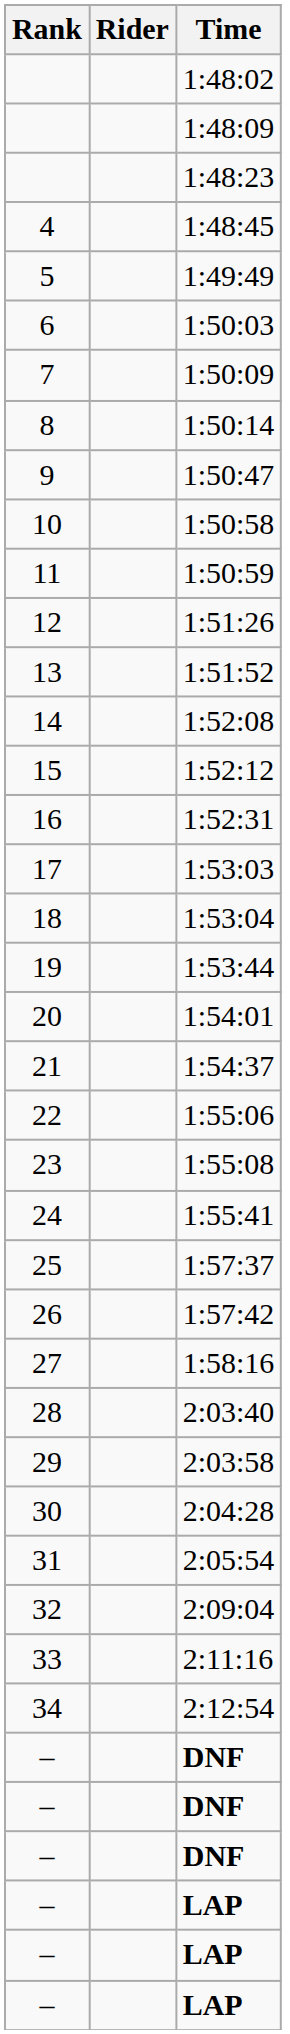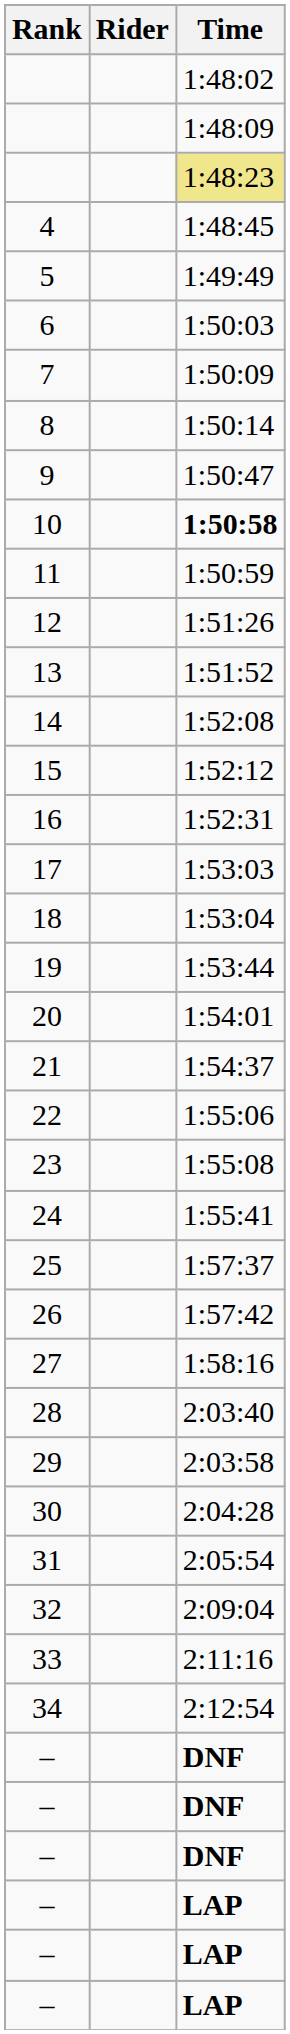1:48:23 | Time: no background -> khaki background
1:50:58 | Time: normal -> bold
